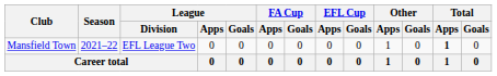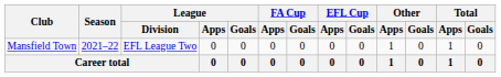Mansfield Town | Total / Apps: bold -> normal
